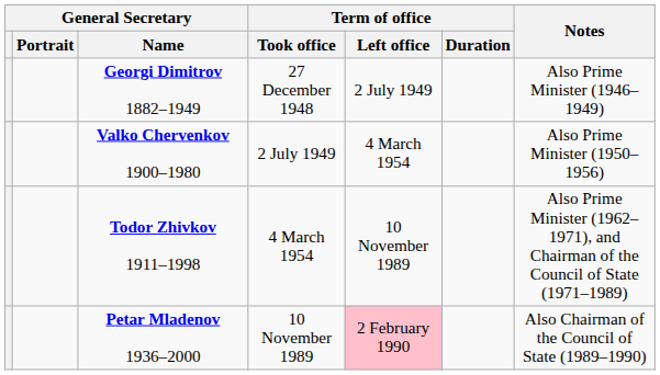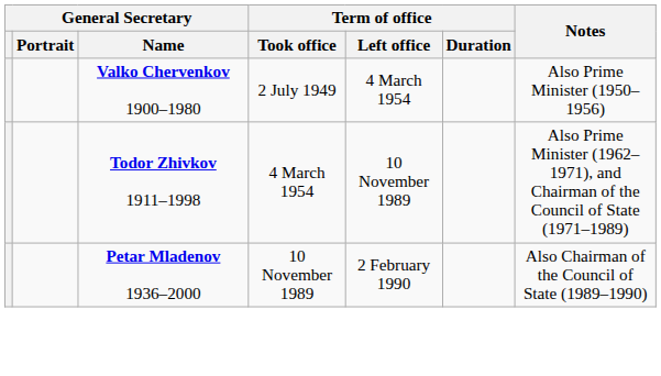- row: Georgi Dimitrov 1882–1949 | 27 December 1948 | 2 July 1949 | Also Prime Minister (1946–1949)
Petar Mladenov 1936–2000 | Term of office / Left office: pink background -> no background
